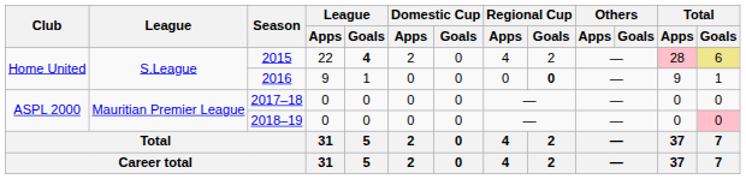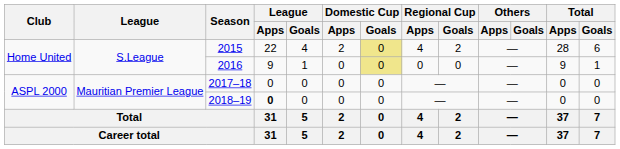2015 | League / Goals: bold -> normal
2015 | Domestic Cup / Goals: no background -> khaki background
2015 | Total / Apps: pink background -> no background
2015 | Total / Goals: khaki background -> no background
2016 | Domestic Cup / Goals: no background -> khaki background
2016 | Regional Cup / Goals: bold -> normal
2018–19 | League / Apps: normal -> bold
2018–19 | Total / Goals: pink background -> no background
